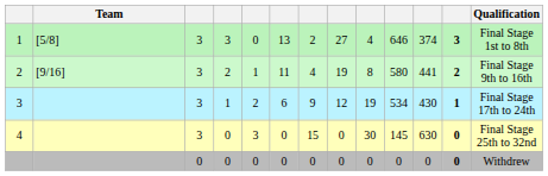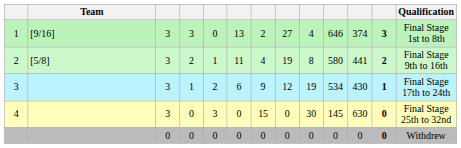row 2 | Team: [5/8] -> [9/16]
row 3 | Team: [9/16] -> [5/8]
